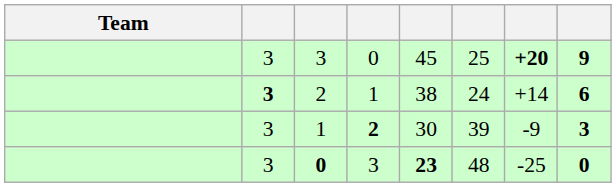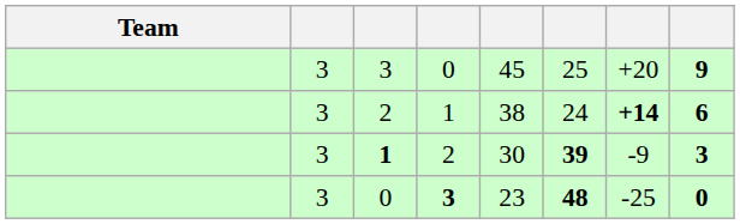row 2 | column 7: bold -> normal
row 3 | column 2: bold -> normal
row 3 | column 7: normal -> bold
row 4 | column 3: normal -> bold
row 4 | column 4: bold -> normal
row 4 | column 6: normal -> bold
row 5 | column 3: bold -> normal
row 5 | column 4: normal -> bold
row 5 | column 5: bold -> normal
row 5 | column 6: normal -> bold
